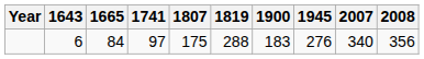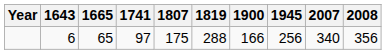row 2 | 1665: 84 -> 65
row 2 | 1900: 183 -> 166
row 2 | 1945: 276 -> 256
